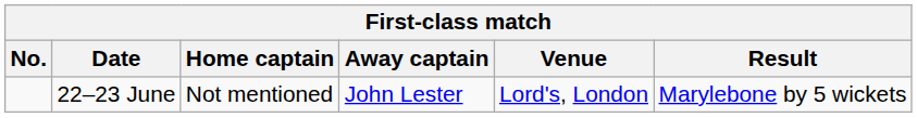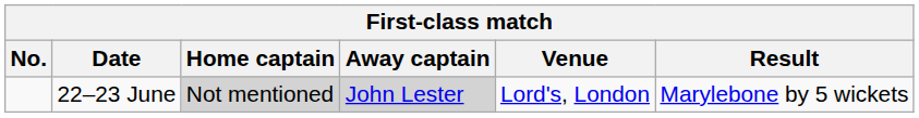22–23 June | Home captain: no background -> lightgrey background
22–23 June | Away captain: no background -> lightgrey background
